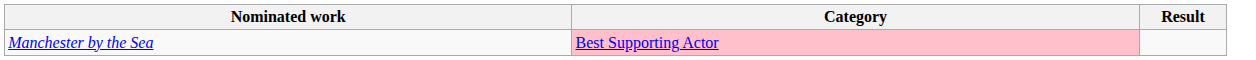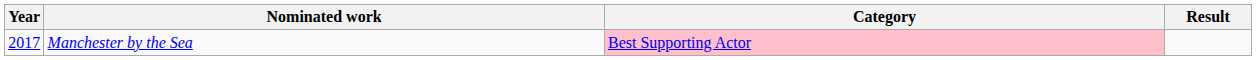+ column: Year | 2017
